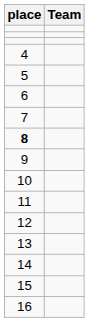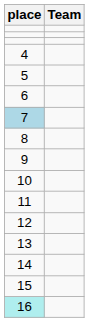row 8 | place: no background -> lightblue background
row 9 | place: bold -> normal
row 17 | place: no background -> paleturquoise background
